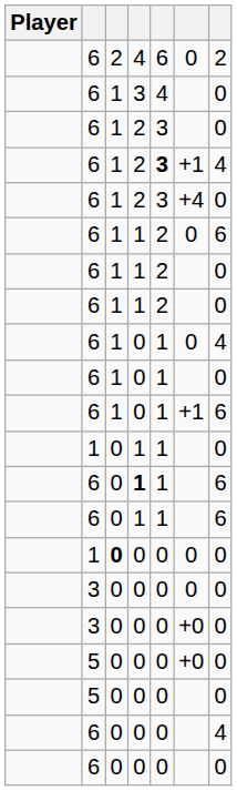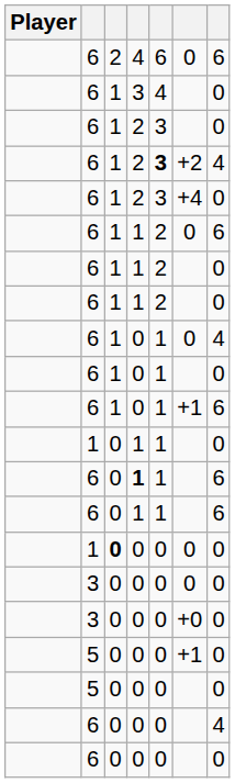row 2 | column 7: 2 -> 6
row 5 | column 6: +1 -> +2
row 19 | column 6: +0 -> +1
